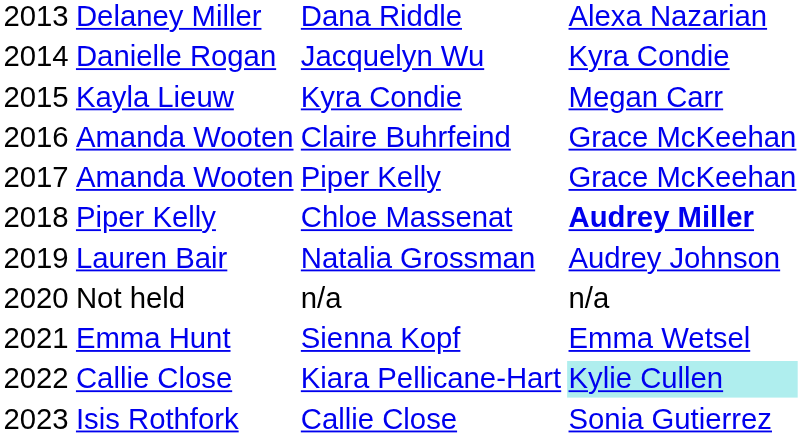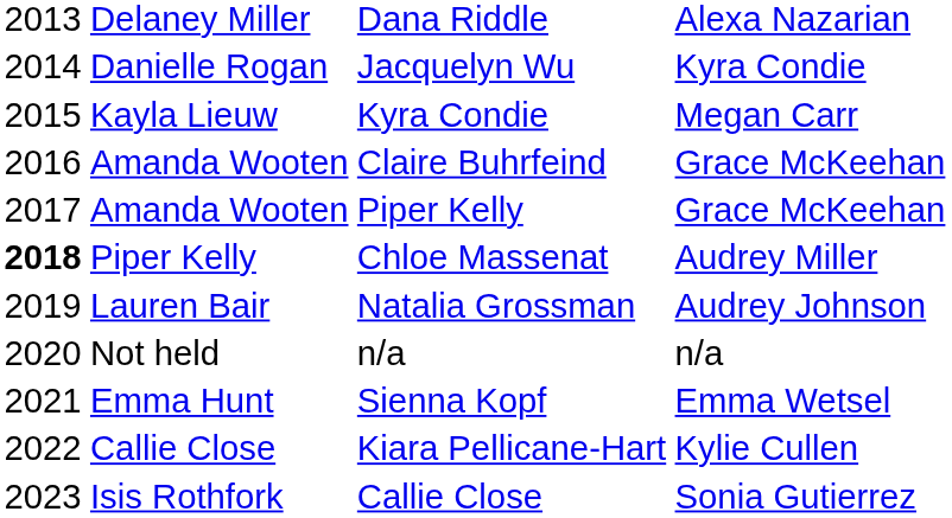Chloe Massenat | column 1: normal -> bold
Chloe Massenat | column 4: bold -> normal
Kiara Pellicane-Hart | column 4: paleturquoise background -> no background
